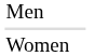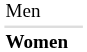Women | column 1: normal -> bold
